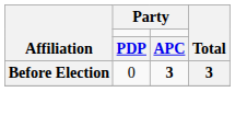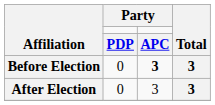+ row: After Election | 0 | 3 | 3
